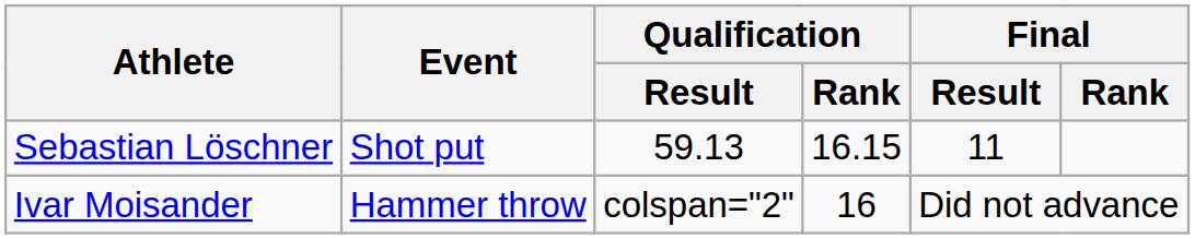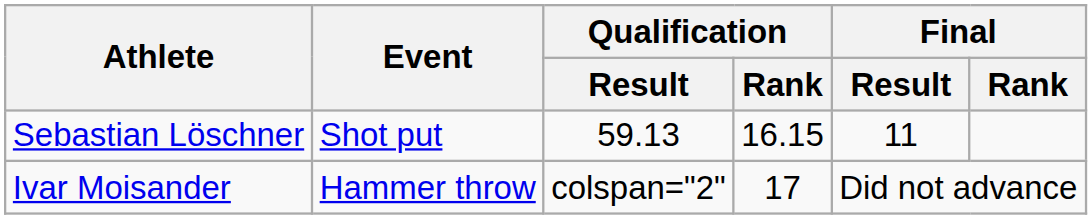Ivar Moisander | Qualification / Rank: 16 -> 17
